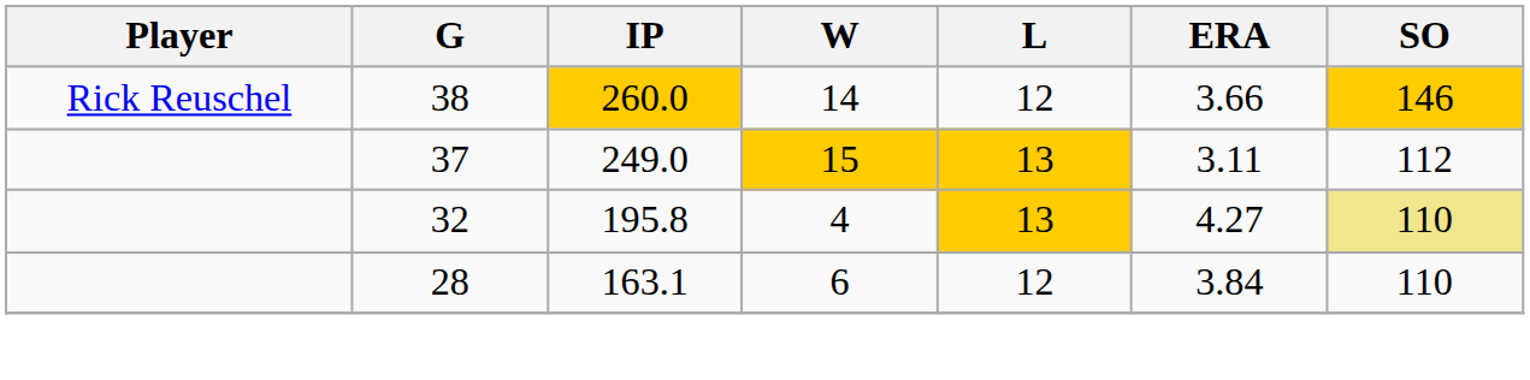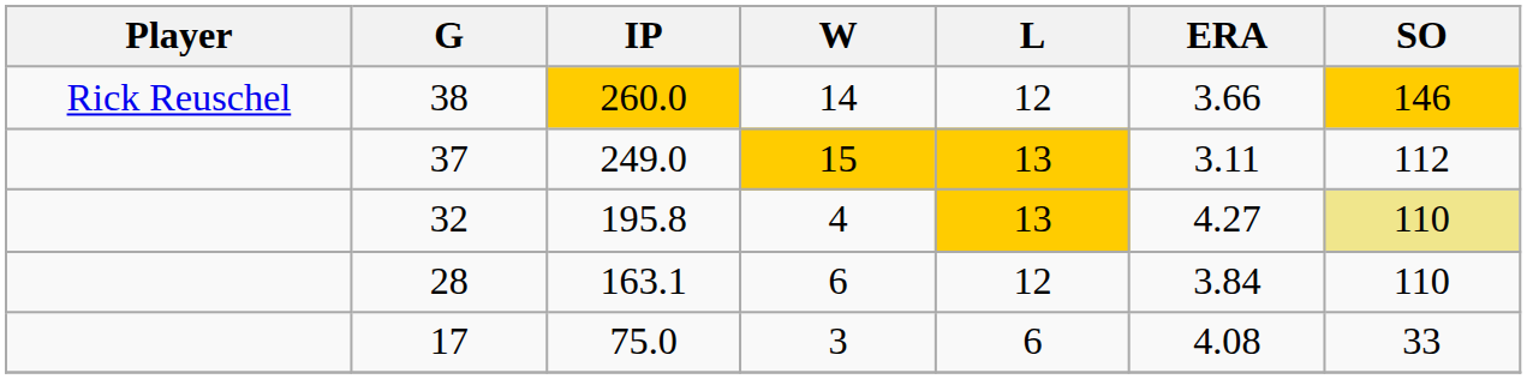+ row: 17 | 75.0 | 3 | 6 | 4.08 | 33
